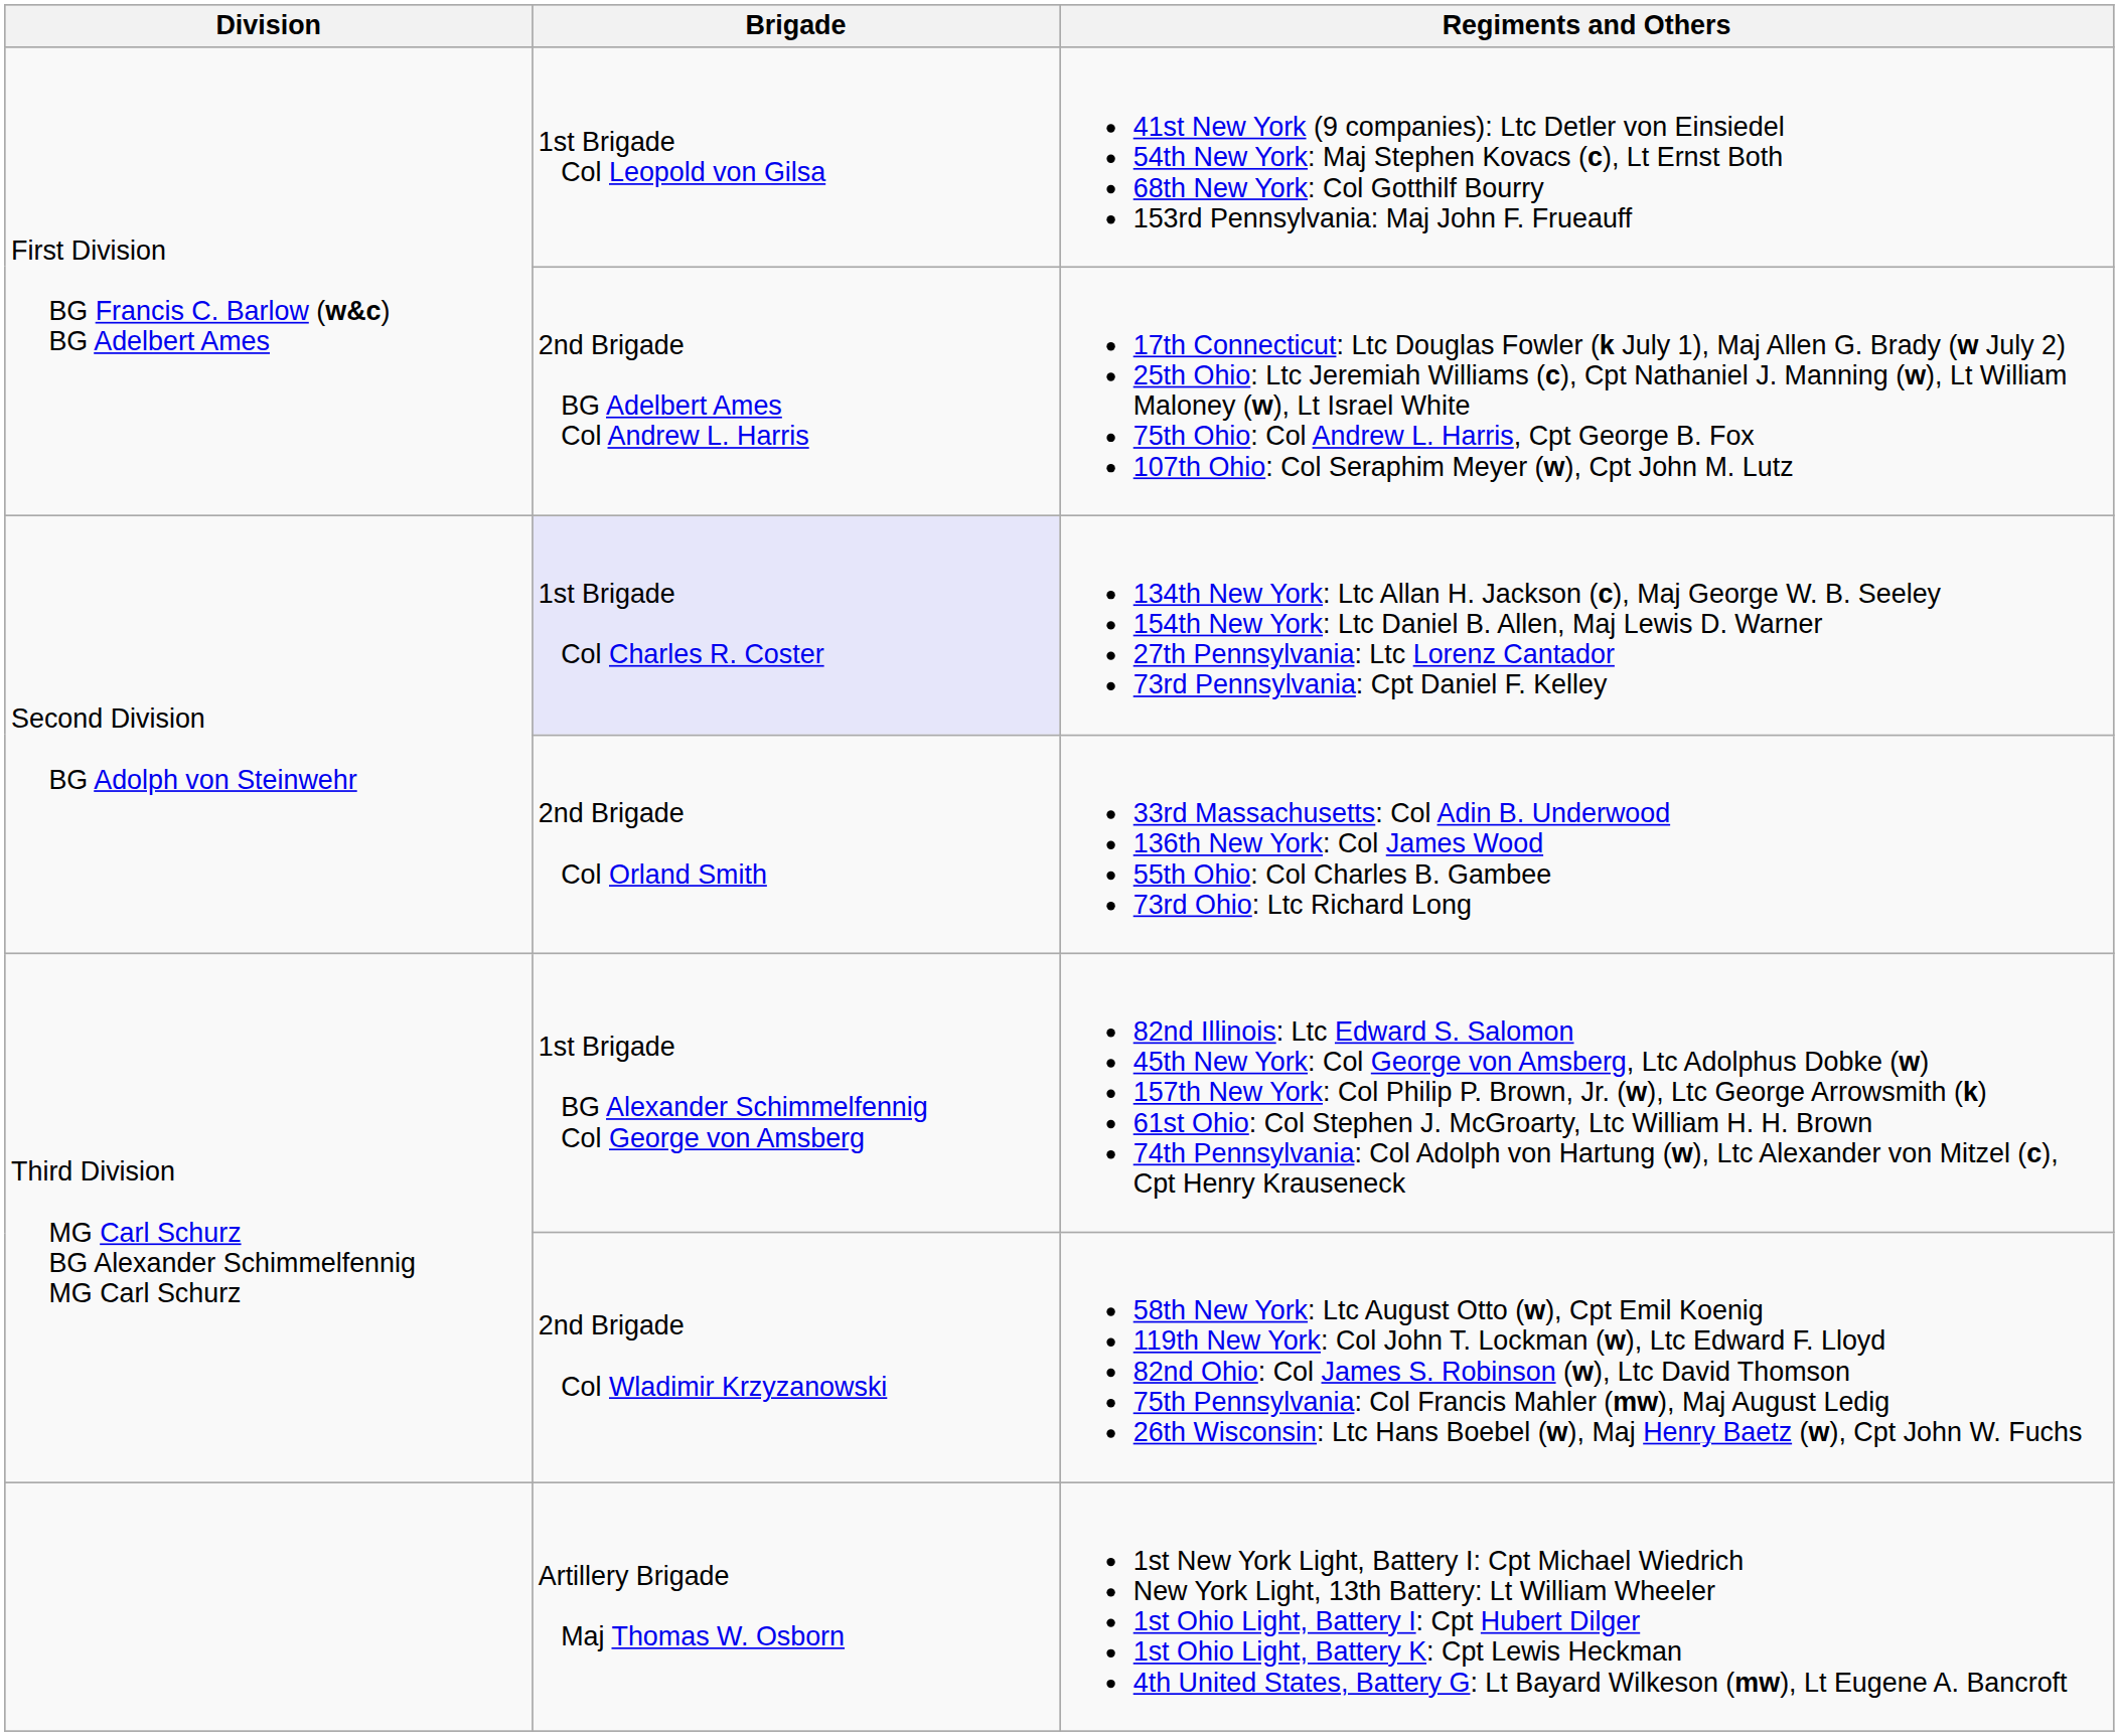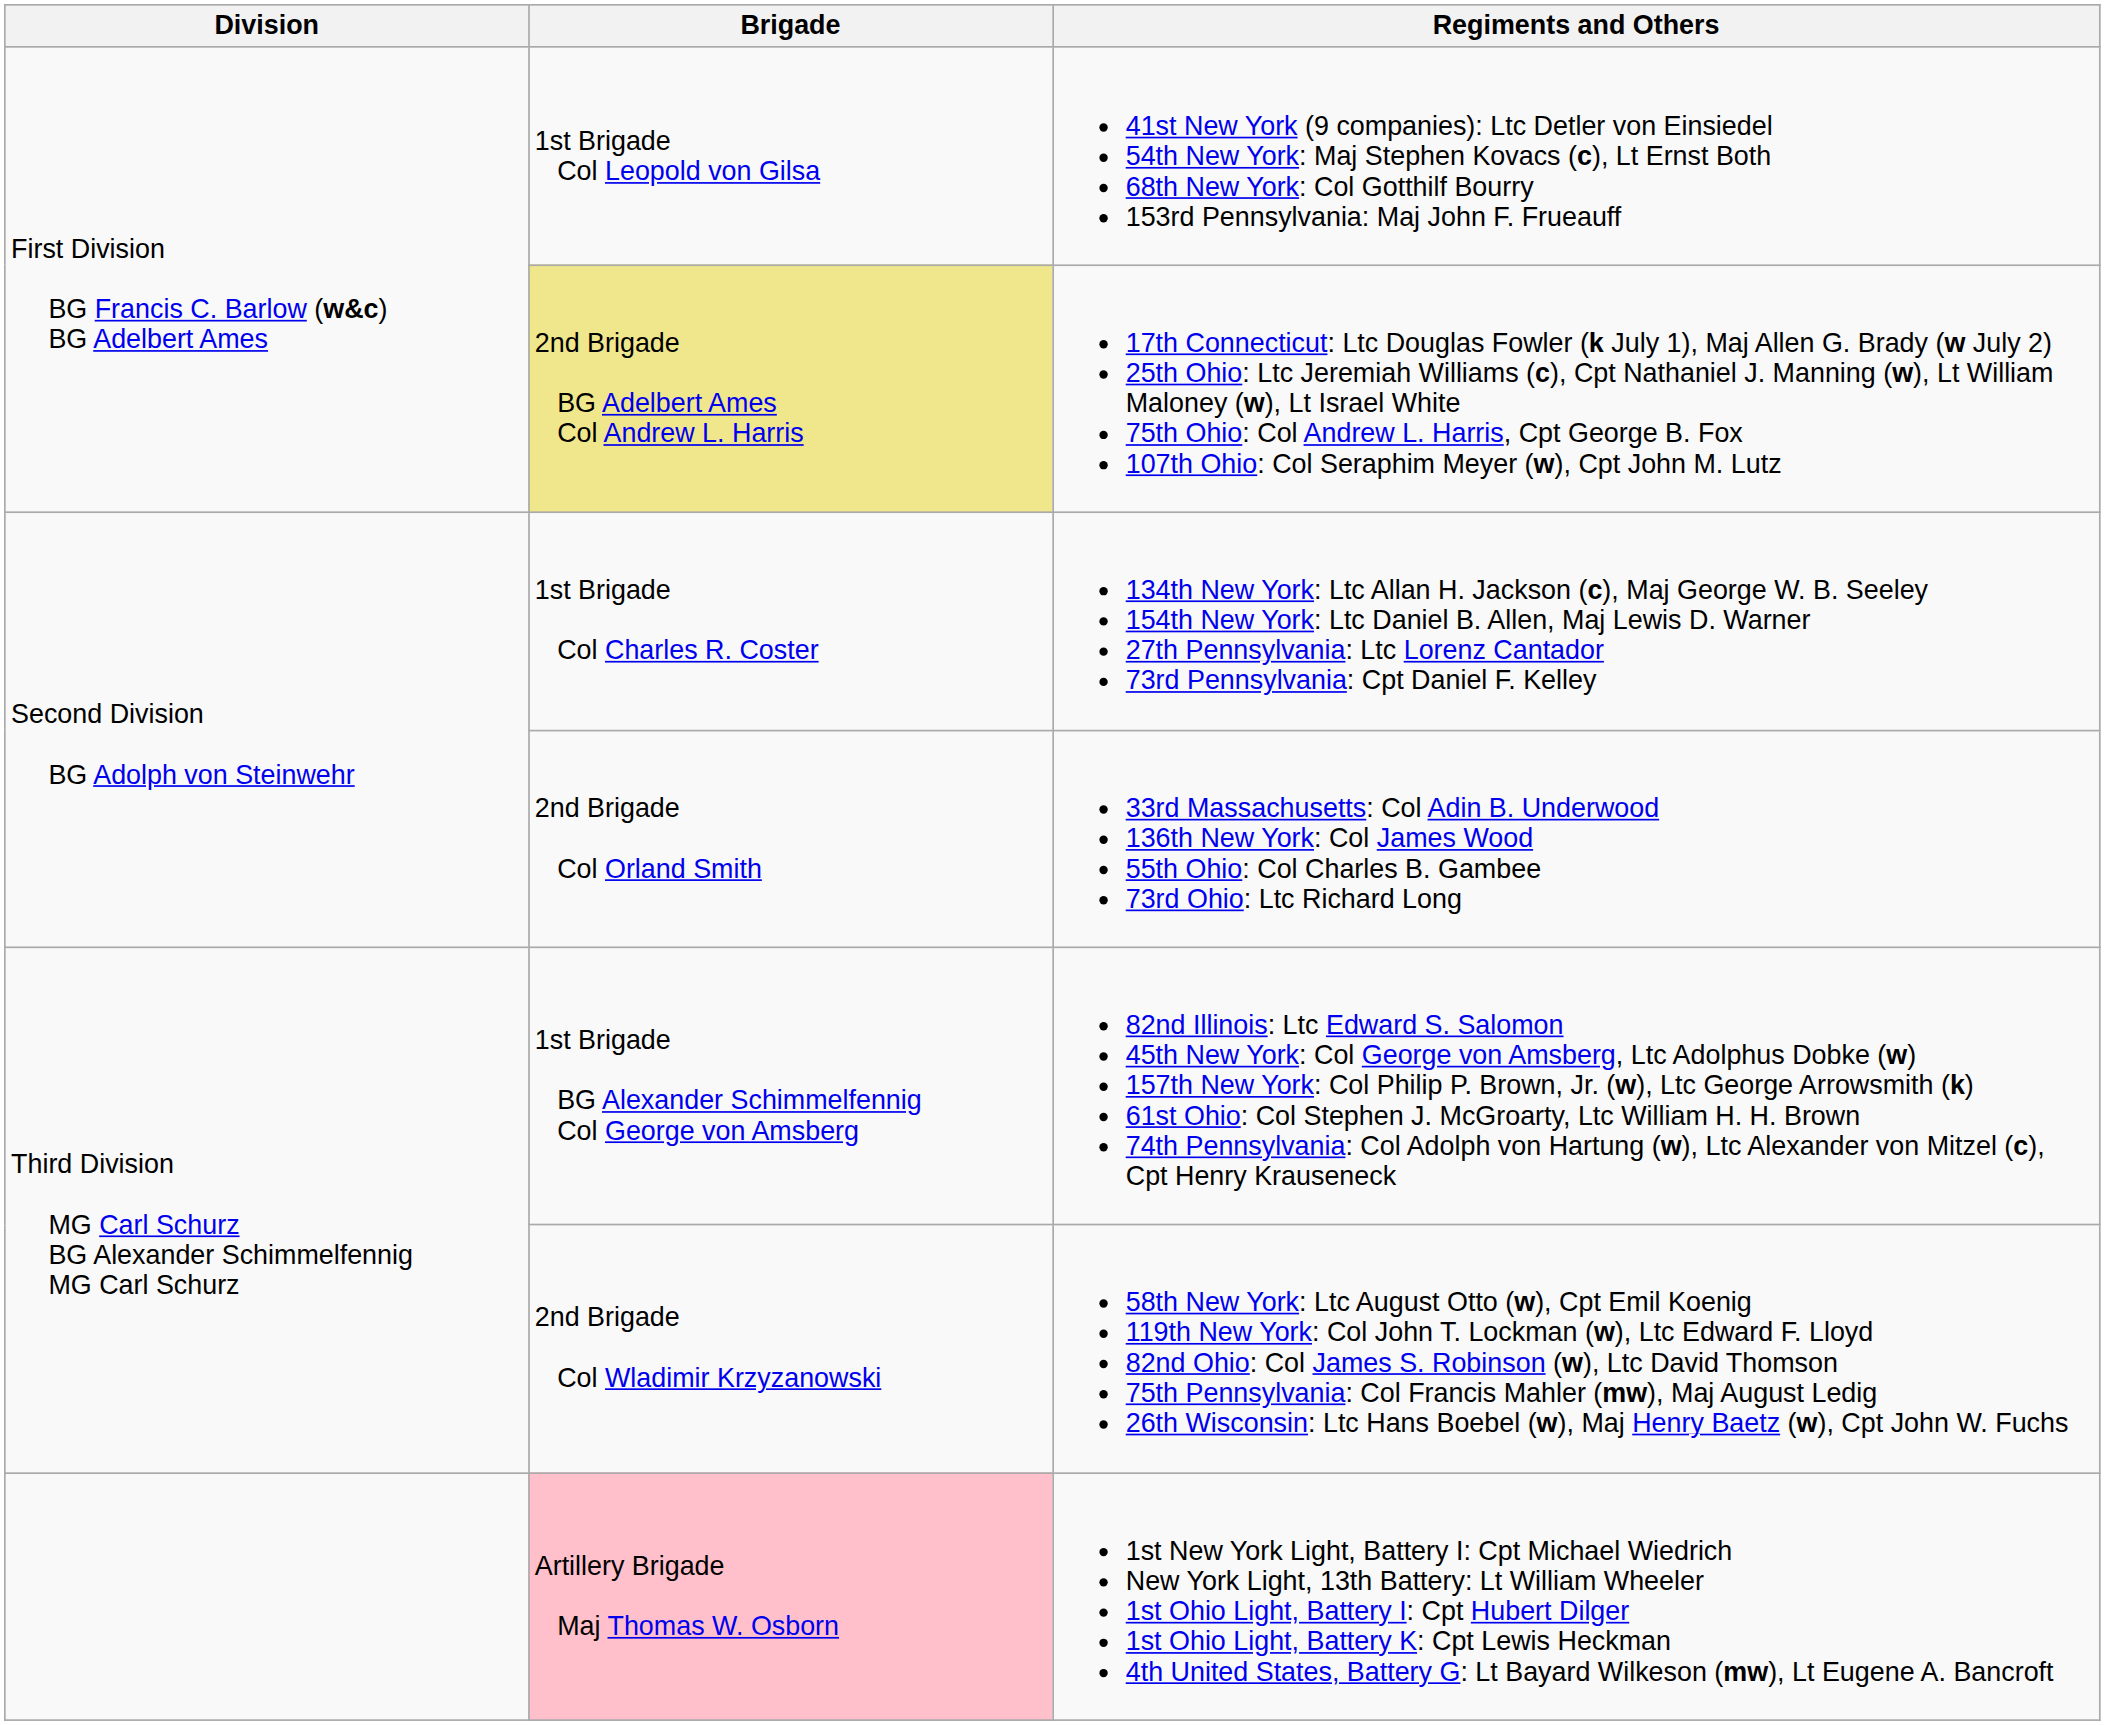2nd Brigade BG Adelbert Ames Col Andrew L. Harris | Brigade: no background -> khaki background
1st Brigade Col Charles R. Coster | Brigade: lavender background -> no background
Artillery Brigade Maj Thomas W. Osborn | Brigade: no background -> pink background
